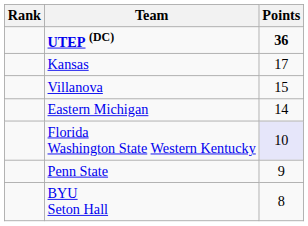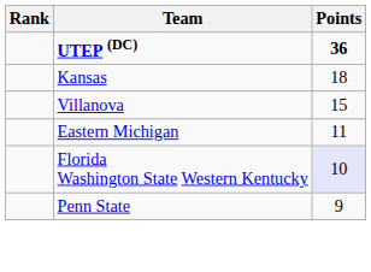Kansas | Points: 17 -> 18
Eastern Michigan | Points: 14 -> 11
- row: BYU Seton Hall | 8
